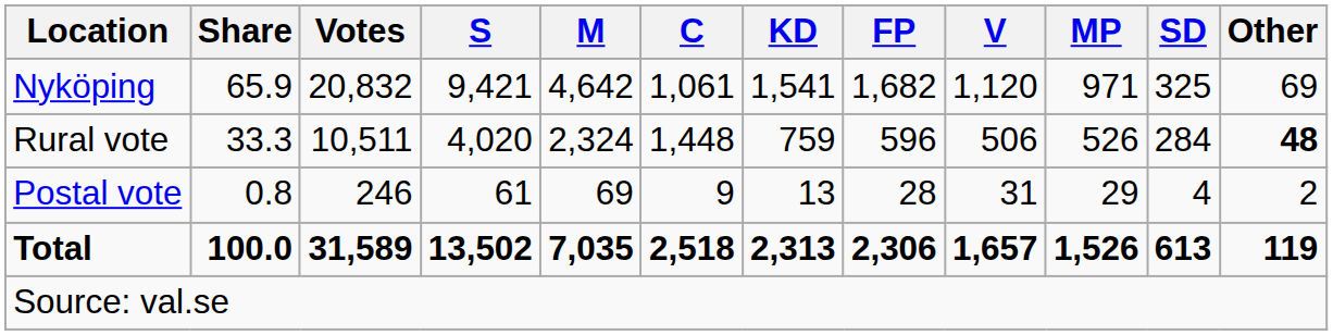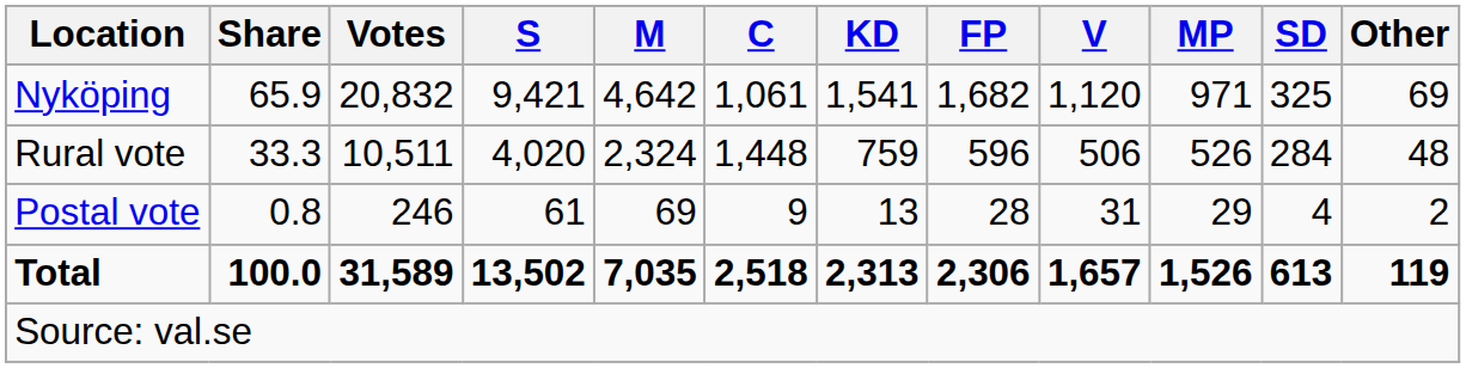Rural vote | Other: bold -> normal
